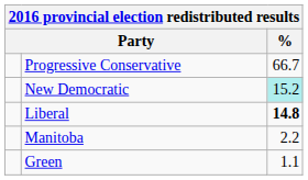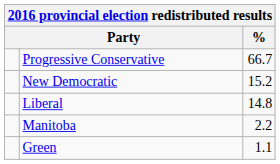New Democratic | %: paleturquoise background -> no background
Liberal | %: bold -> normal
